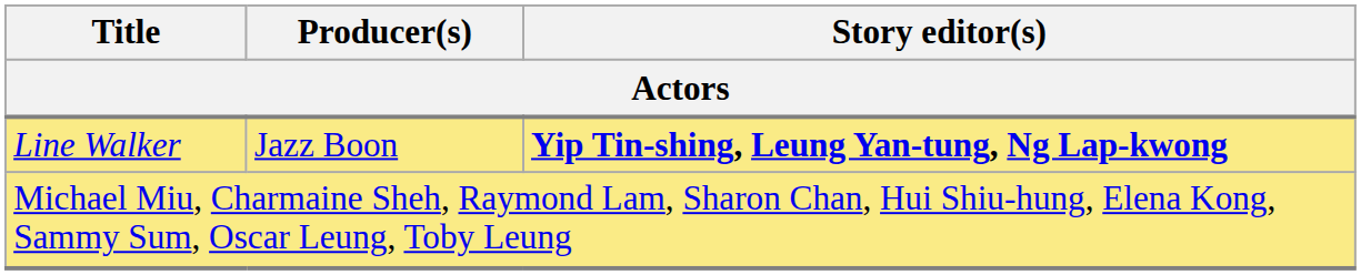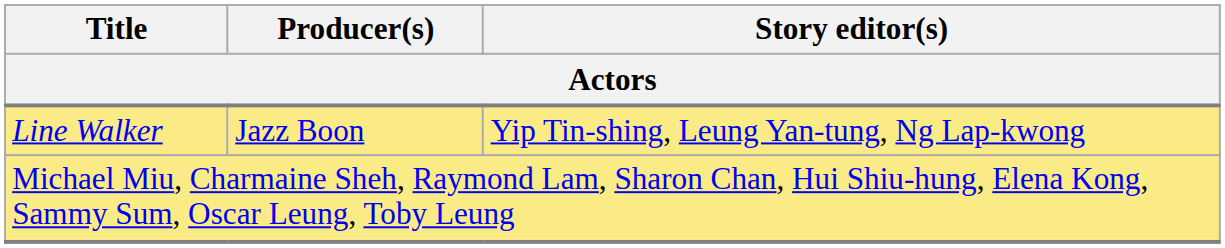Line Walker | Story editor(s): bold -> normal
